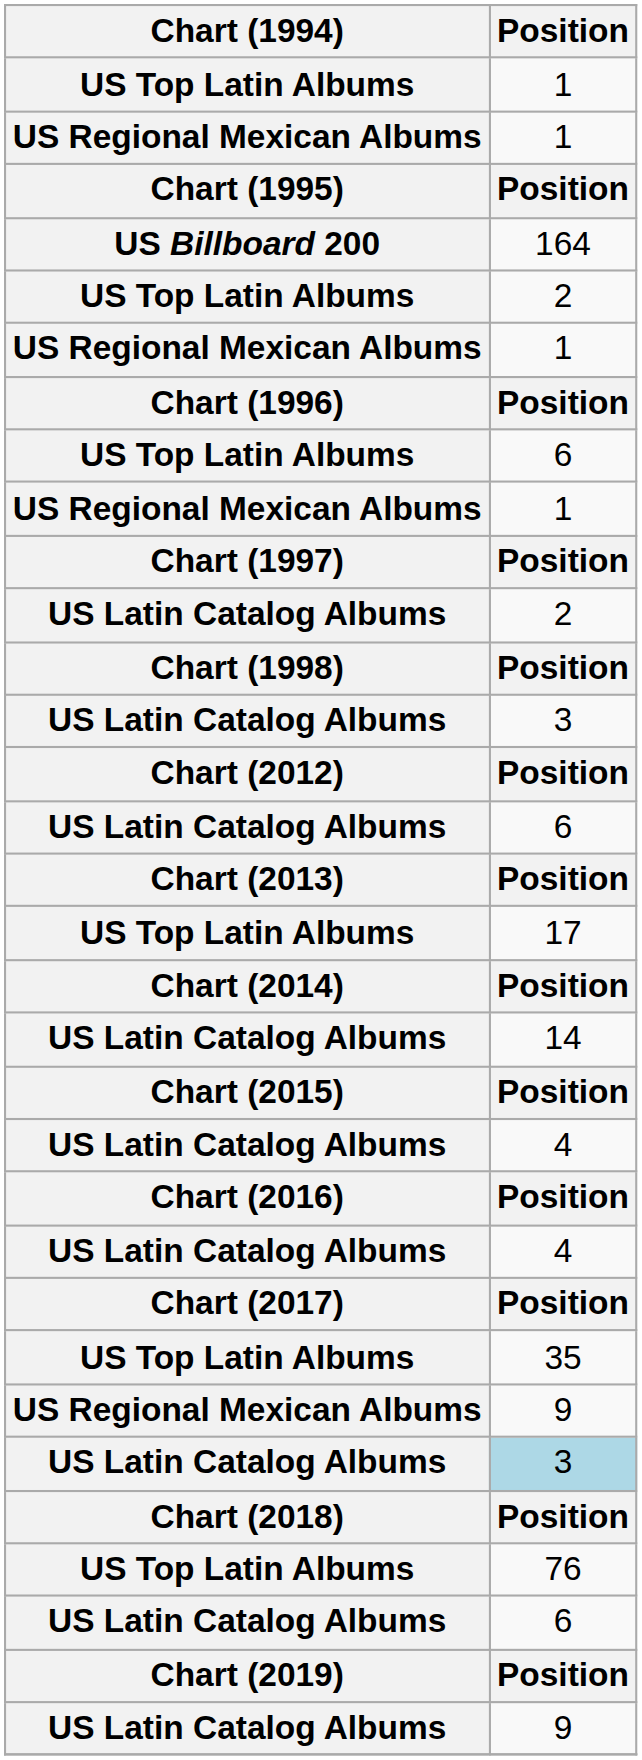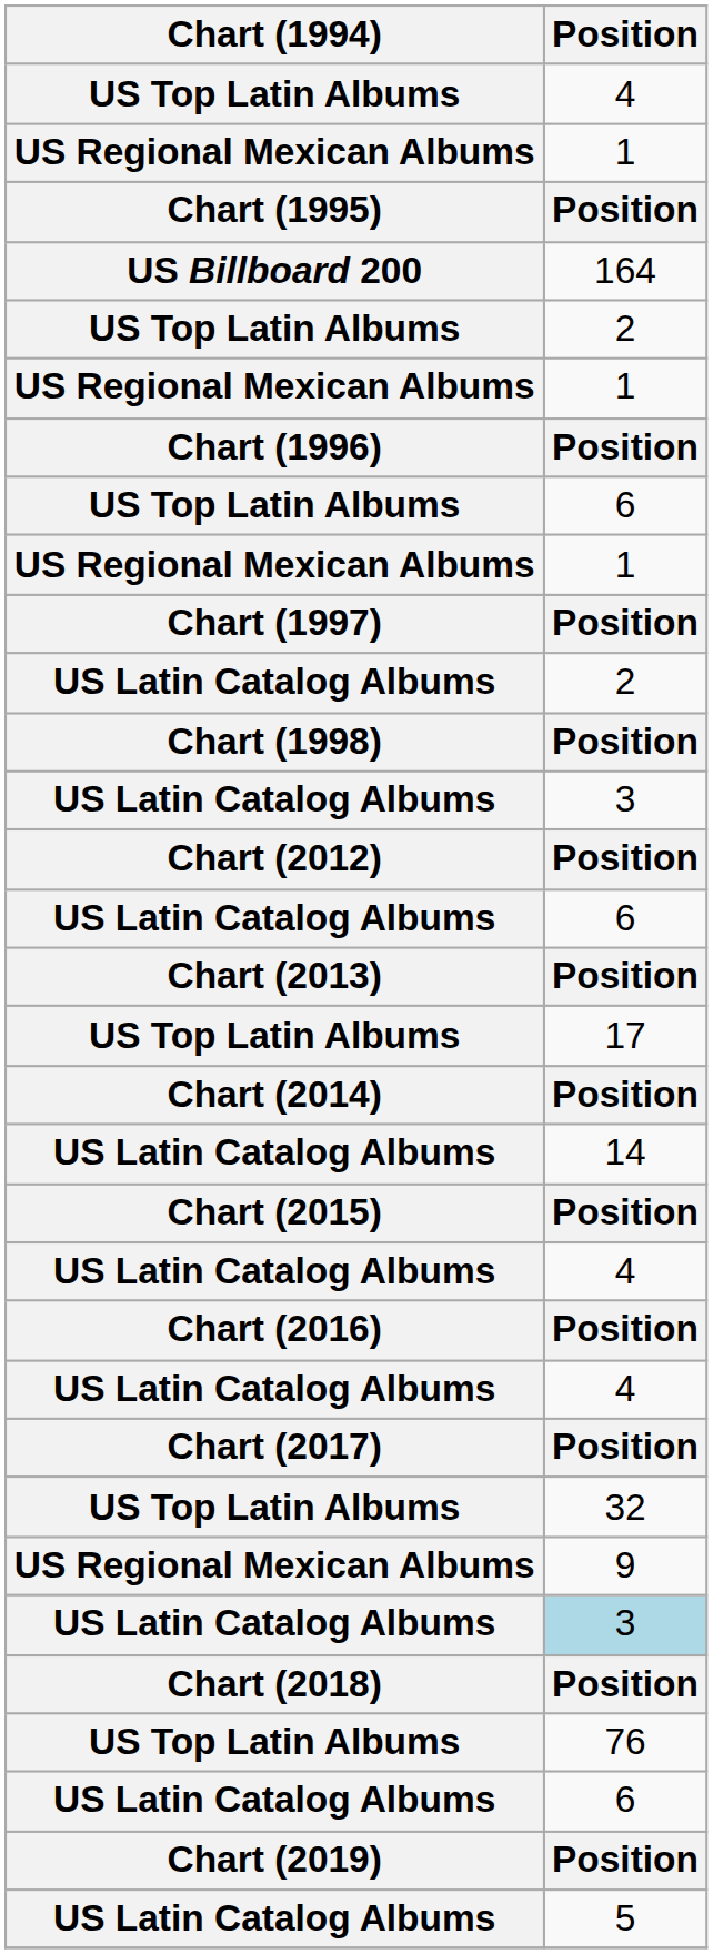row 2 | Position: 1 -> 4
row 26 | Position: 35 -> 32
row 33 | Position: 9 -> 5
